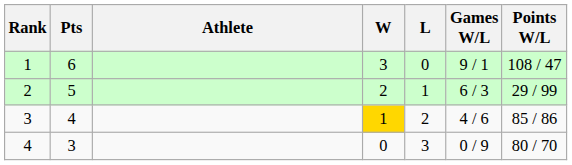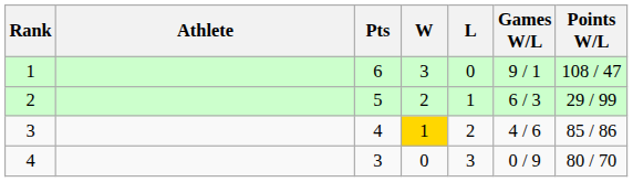columns swapped: Athlete <-> Pts
